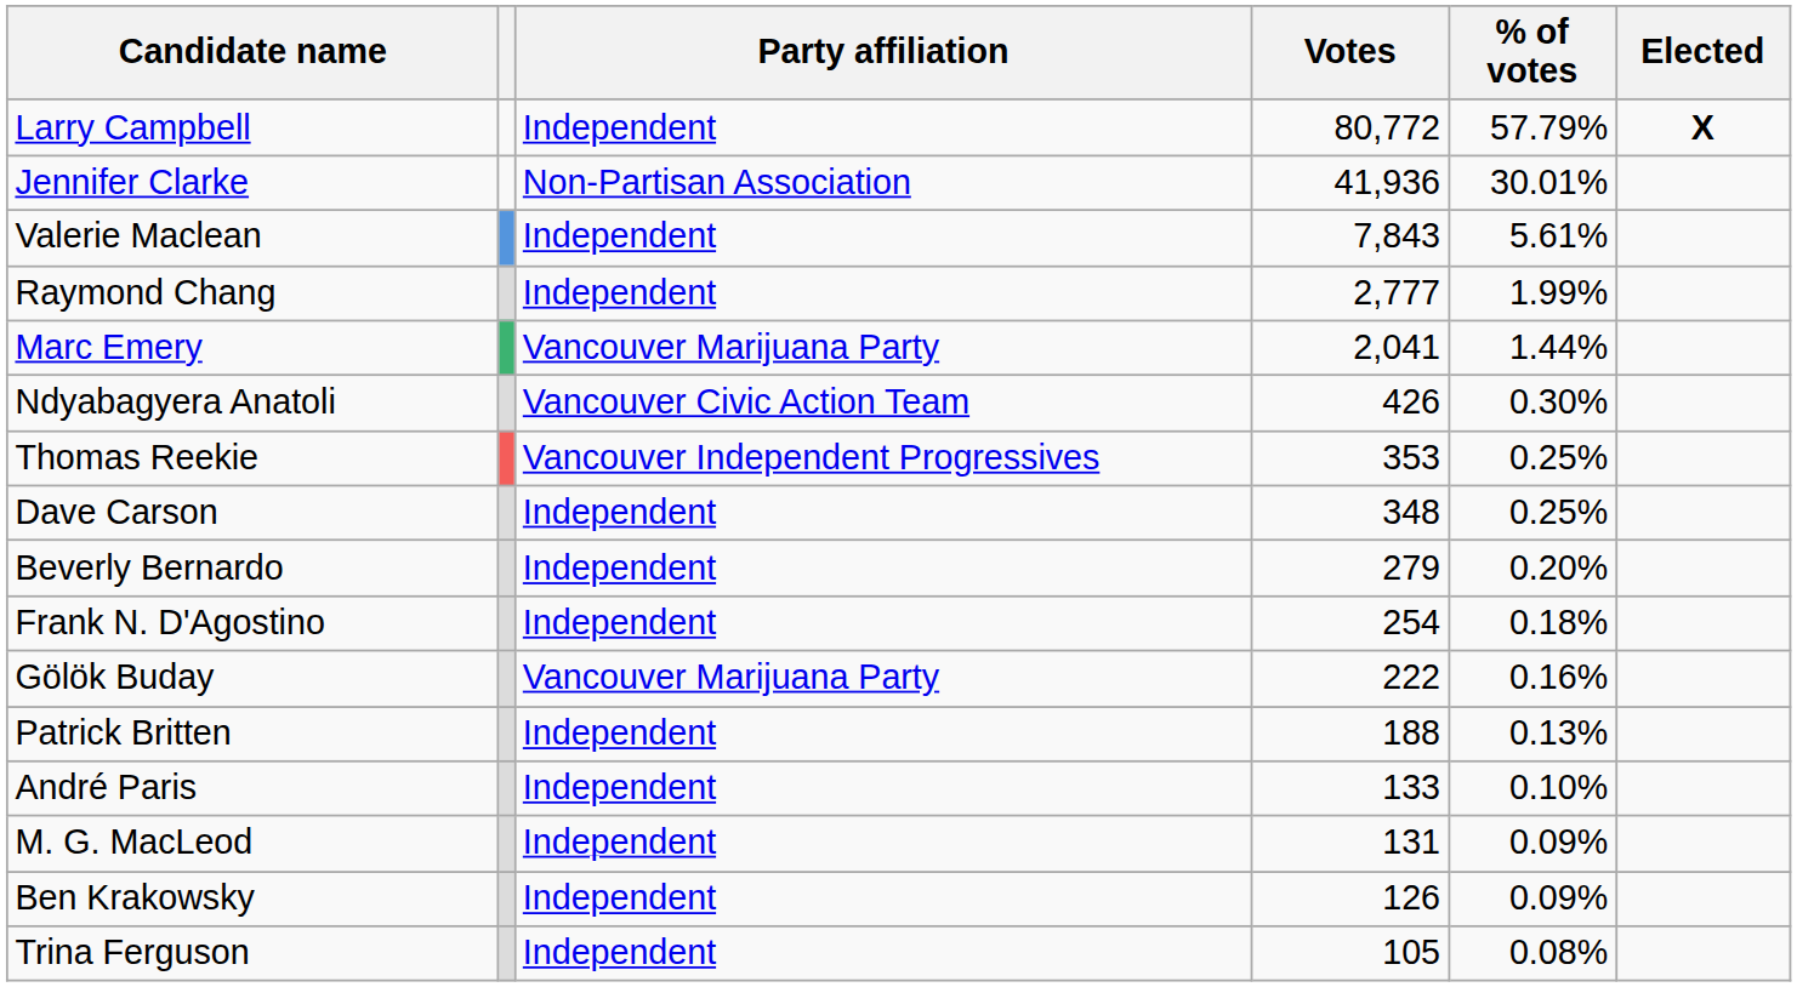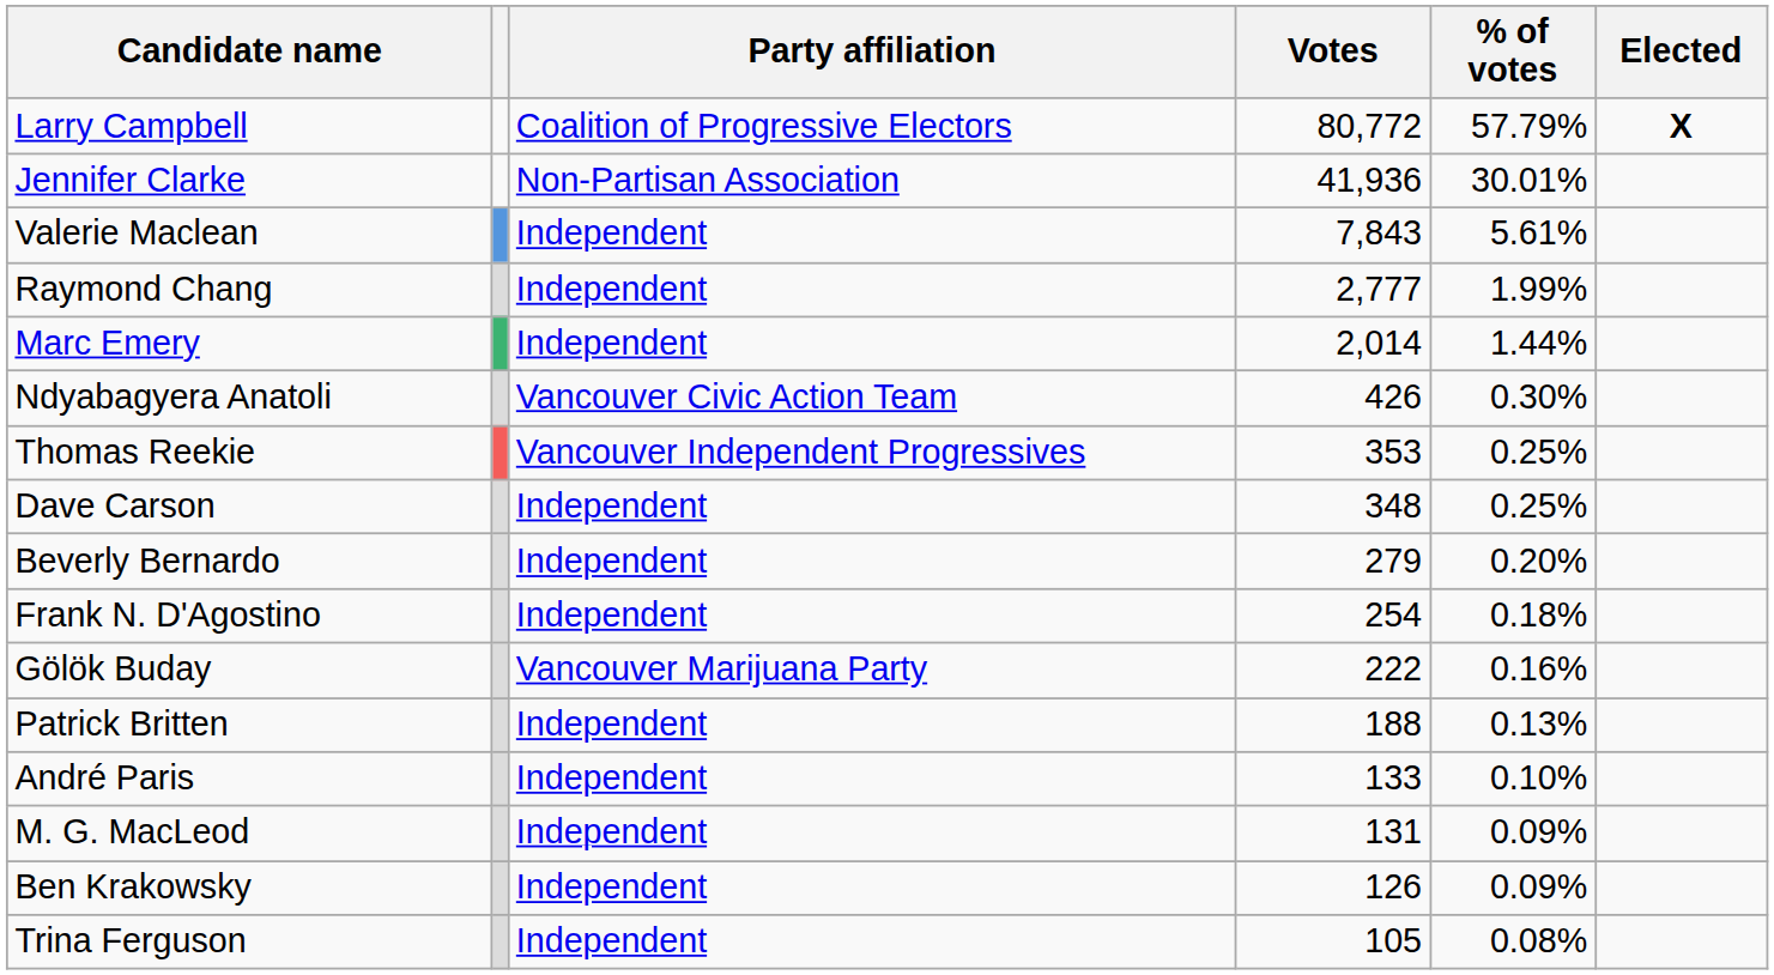Larry Campbell | Party affiliation: Independent -> Coalition of Progressive Electors
Marc Emery | Party affiliation: Vancouver Marijuana Party -> Independent
Marc Emery | Votes: 2,041 -> 2,014
